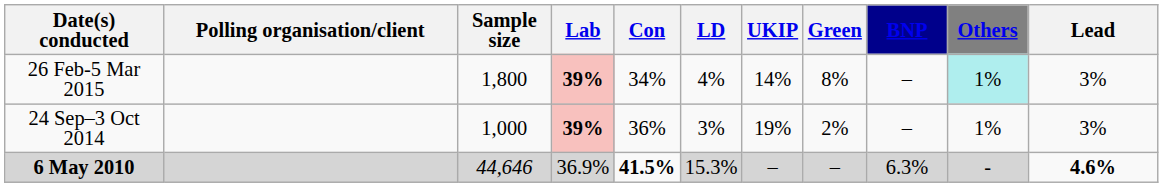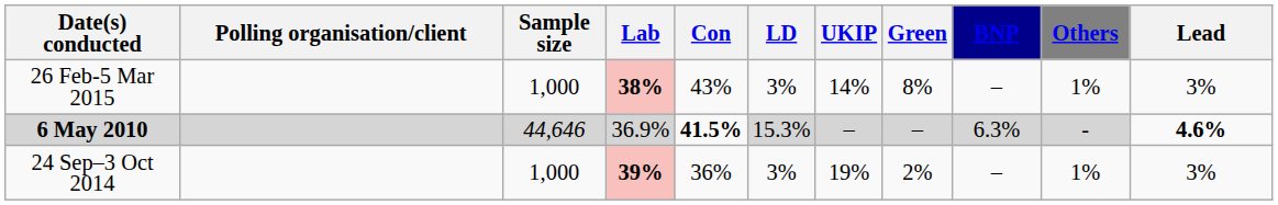26 Feb-5 Mar 2015 | Sample size: 1,800 -> 1,000
26 Feb-5 Mar 2015 | Lab: 39% -> 38%
26 Feb-5 Mar 2015 | Con: 34% -> 43%
26 Feb-5 Mar 2015 | LD: 4% -> 3%
26 Feb-5 Mar 2015 | Others: paleturquoise background -> no background
rows swapped: 24 Sep–3 Oct 2014 <-> 6 May 2010
